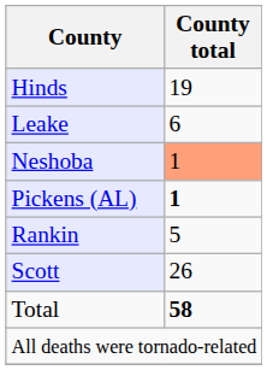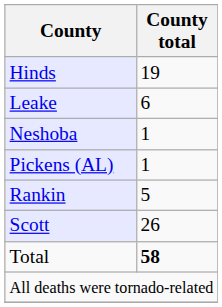Neshoba | County total: lightsalmon background -> no background
Pickens (AL) | County total: bold -> normal
